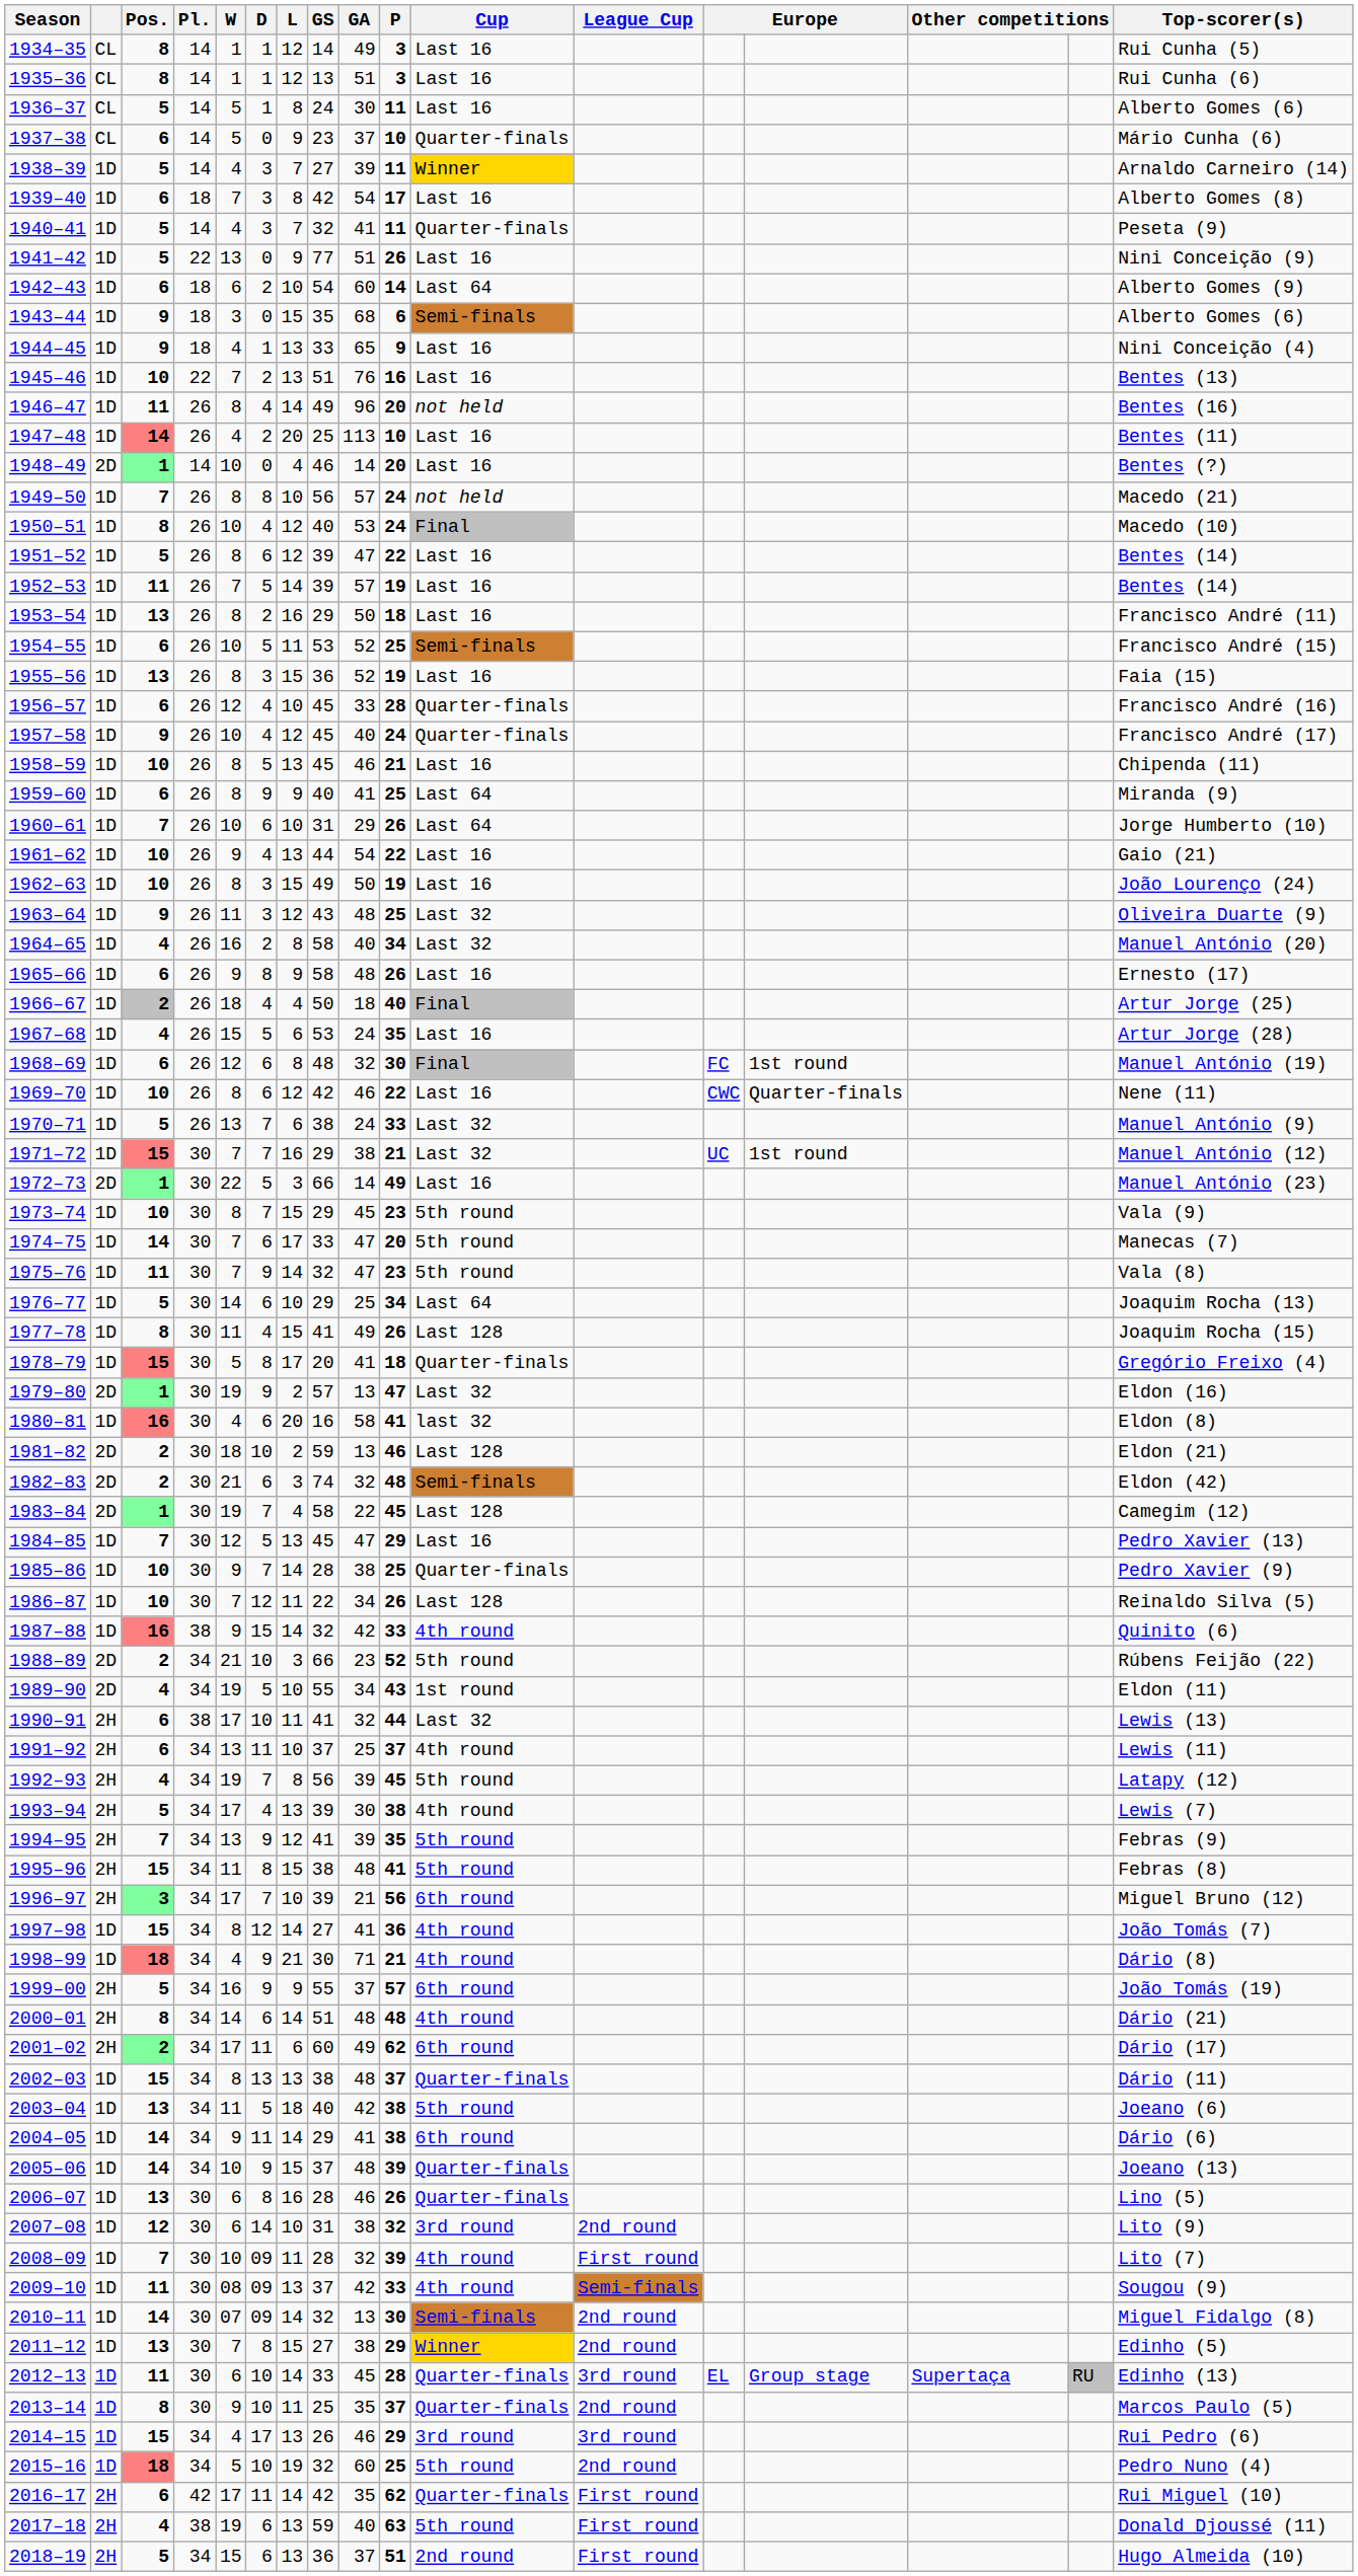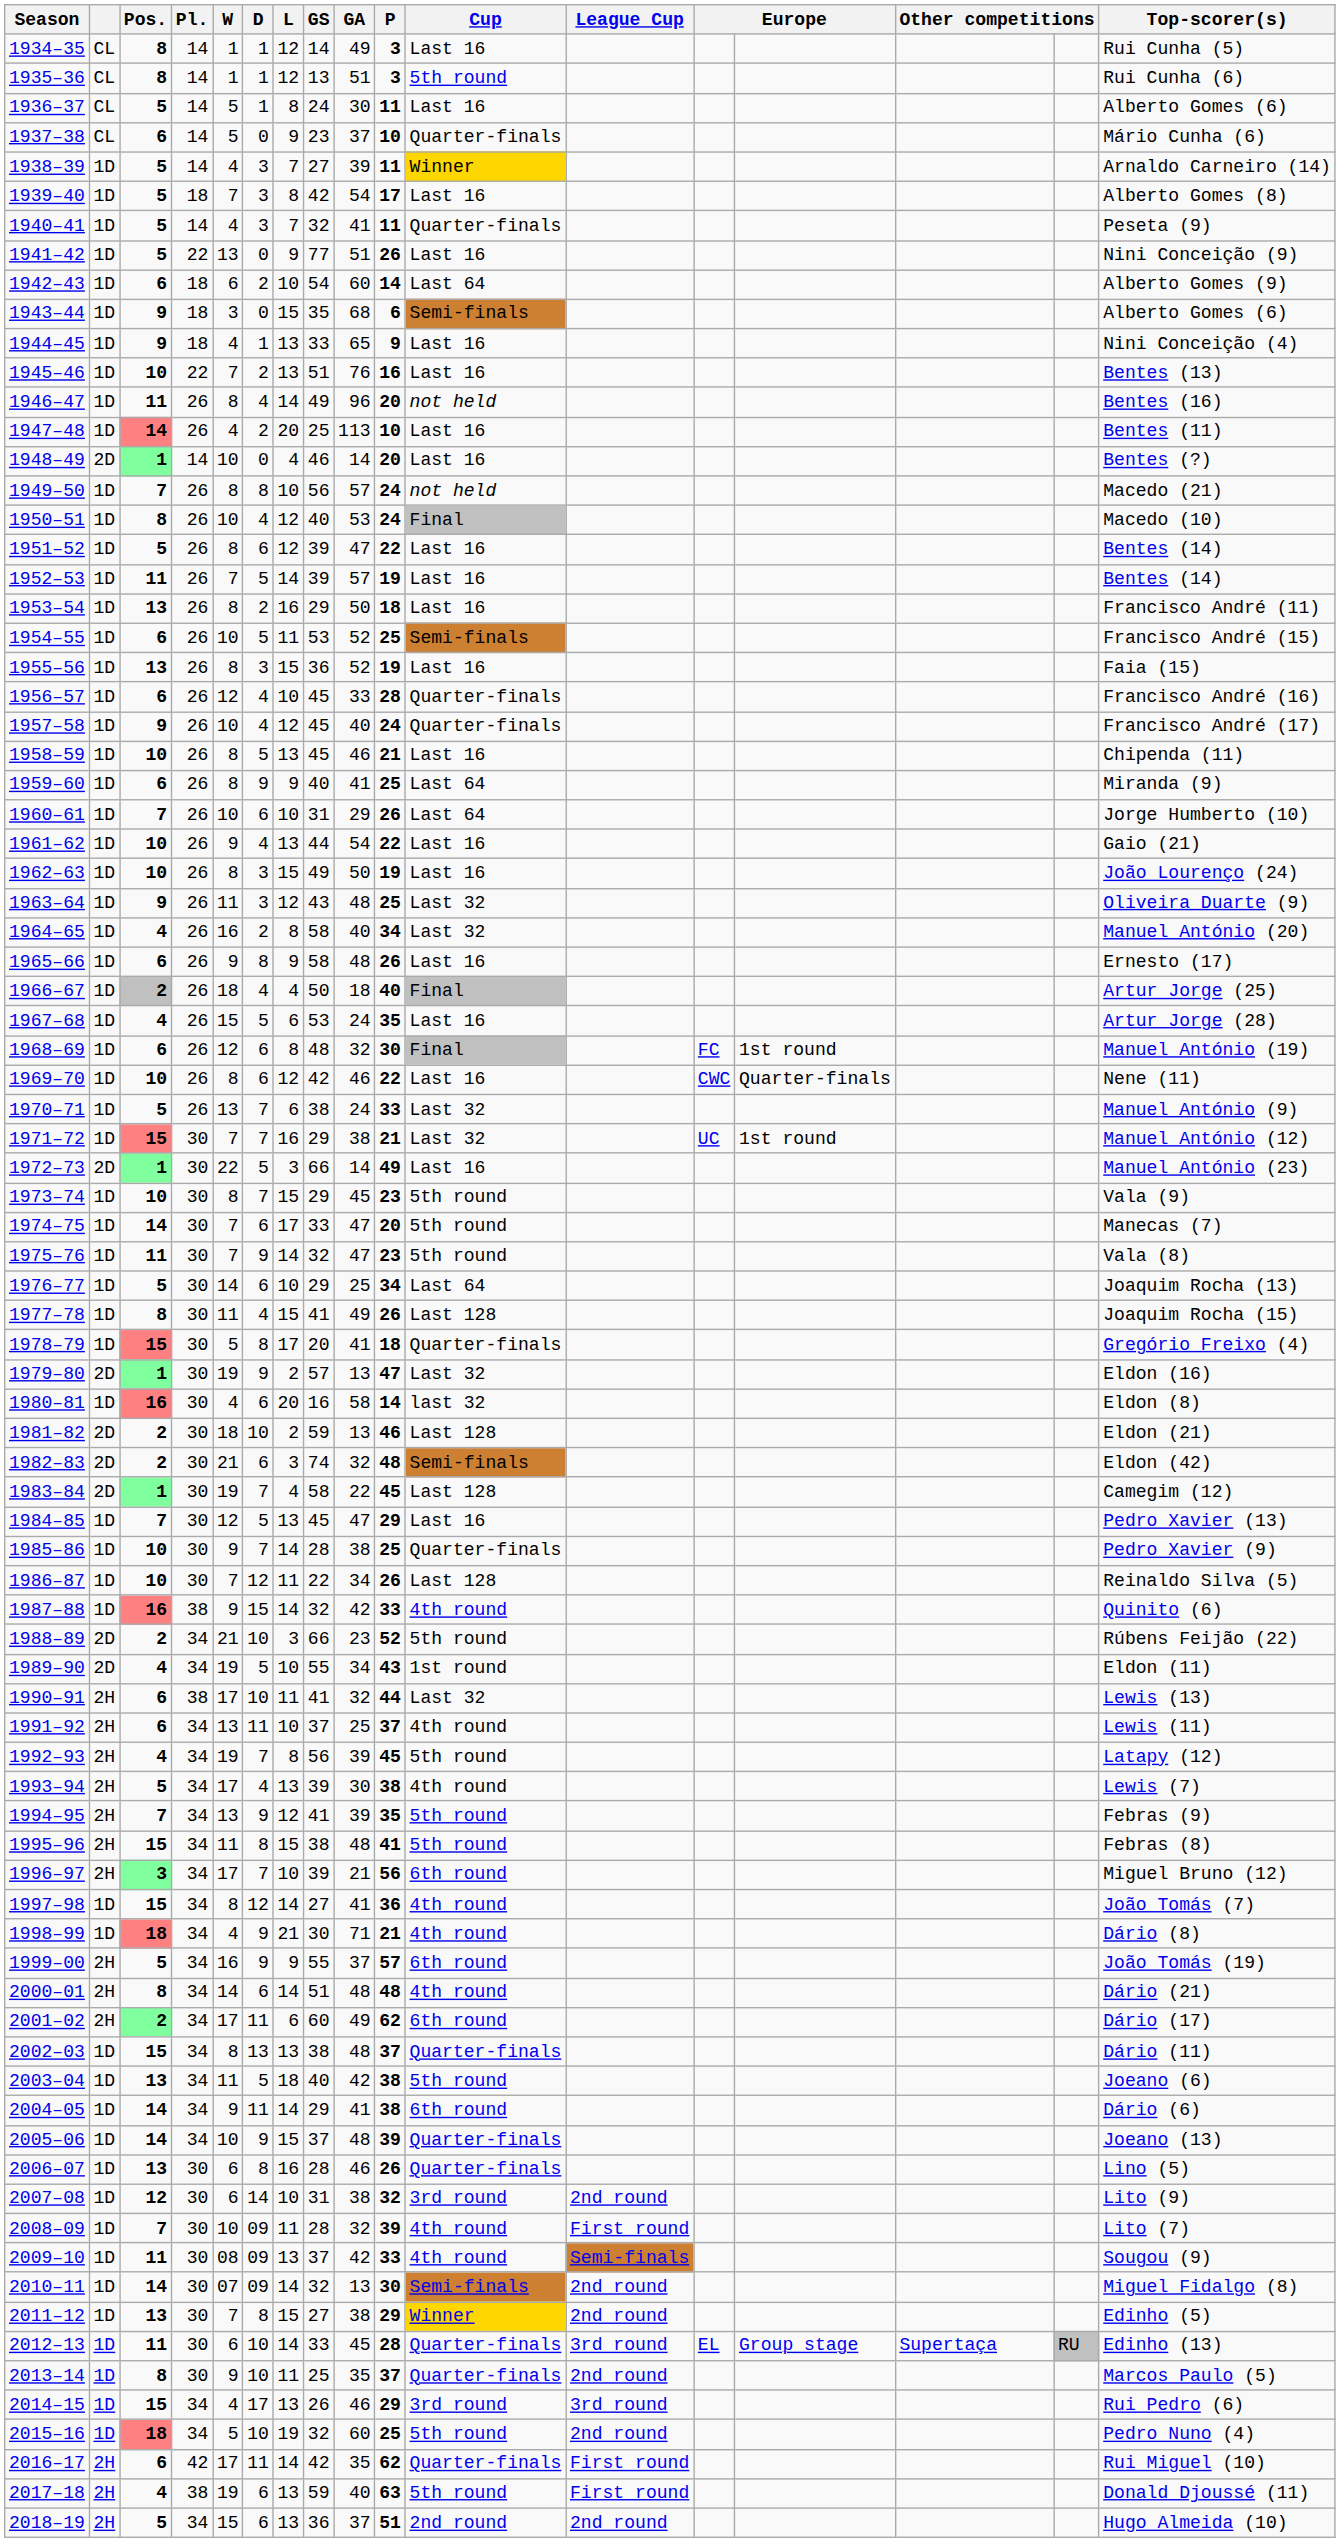1935–36 | Cup: Last 16 -> 5th round
1939–40 | Pos.: 6 -> 5
1980–81 | P: 41 -> 14
2018–19 | League Cup: First round -> 2nd round
